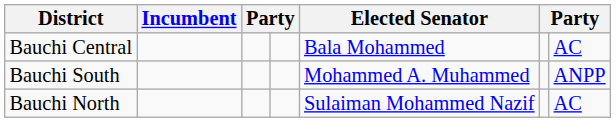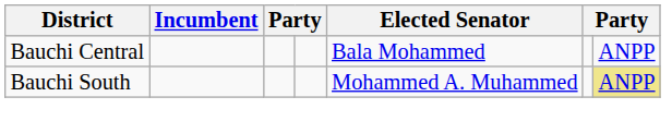Bauchi Central | column 7: AC -> ANPP
Bauchi South | column 7: no background -> khaki background
- row: Bauchi North | Sulaiman Mohammed Nazif | AC
